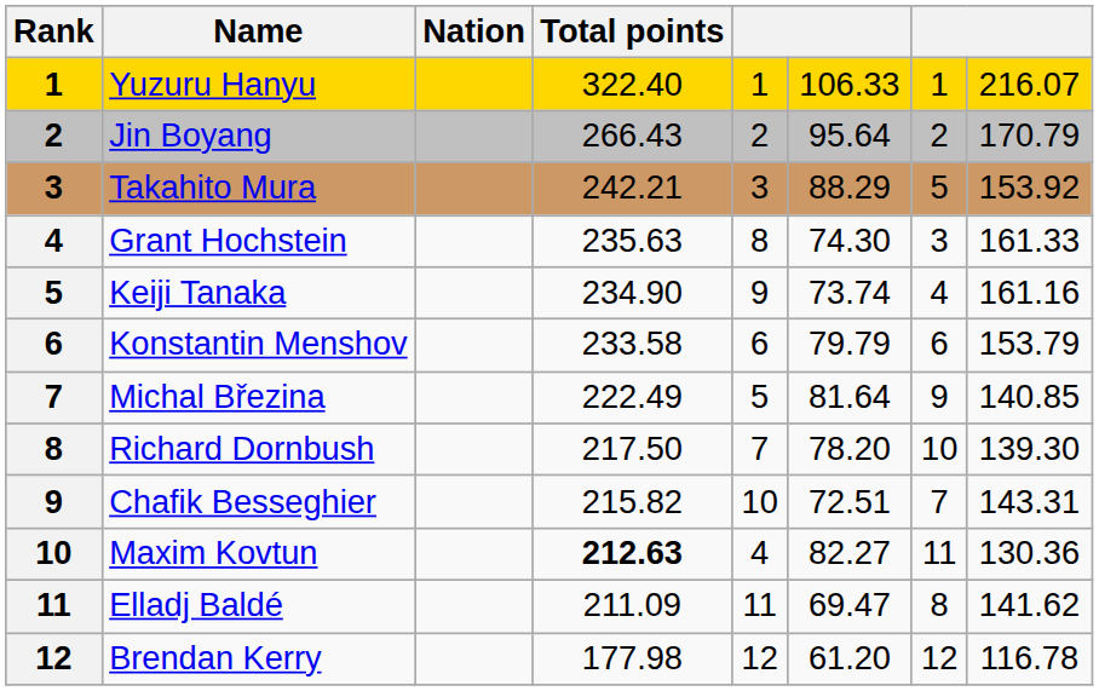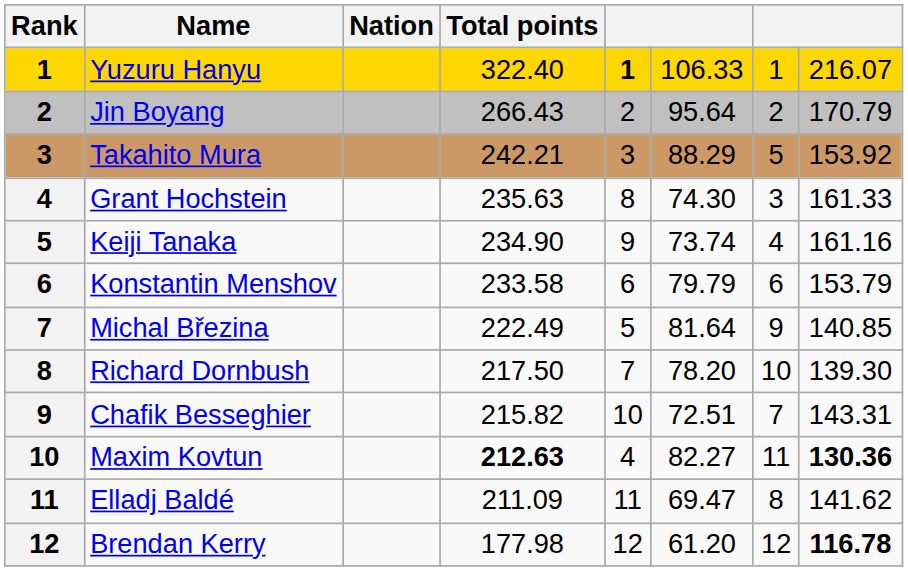Yuzuru Hanyu | column 5: normal -> bold
Maxim Kovtun | column 8: normal -> bold
Brendan Kerry | column 8: normal -> bold
